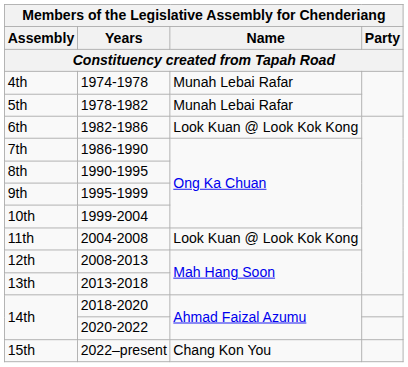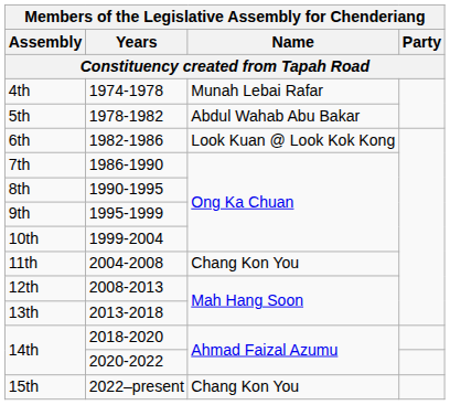5th | Name: Munah Lebai Rafar -> Abdul Wahab Abu Bakar
11th | Name: Look Kuan @ Look Kok Kong -> Chang Kon You
